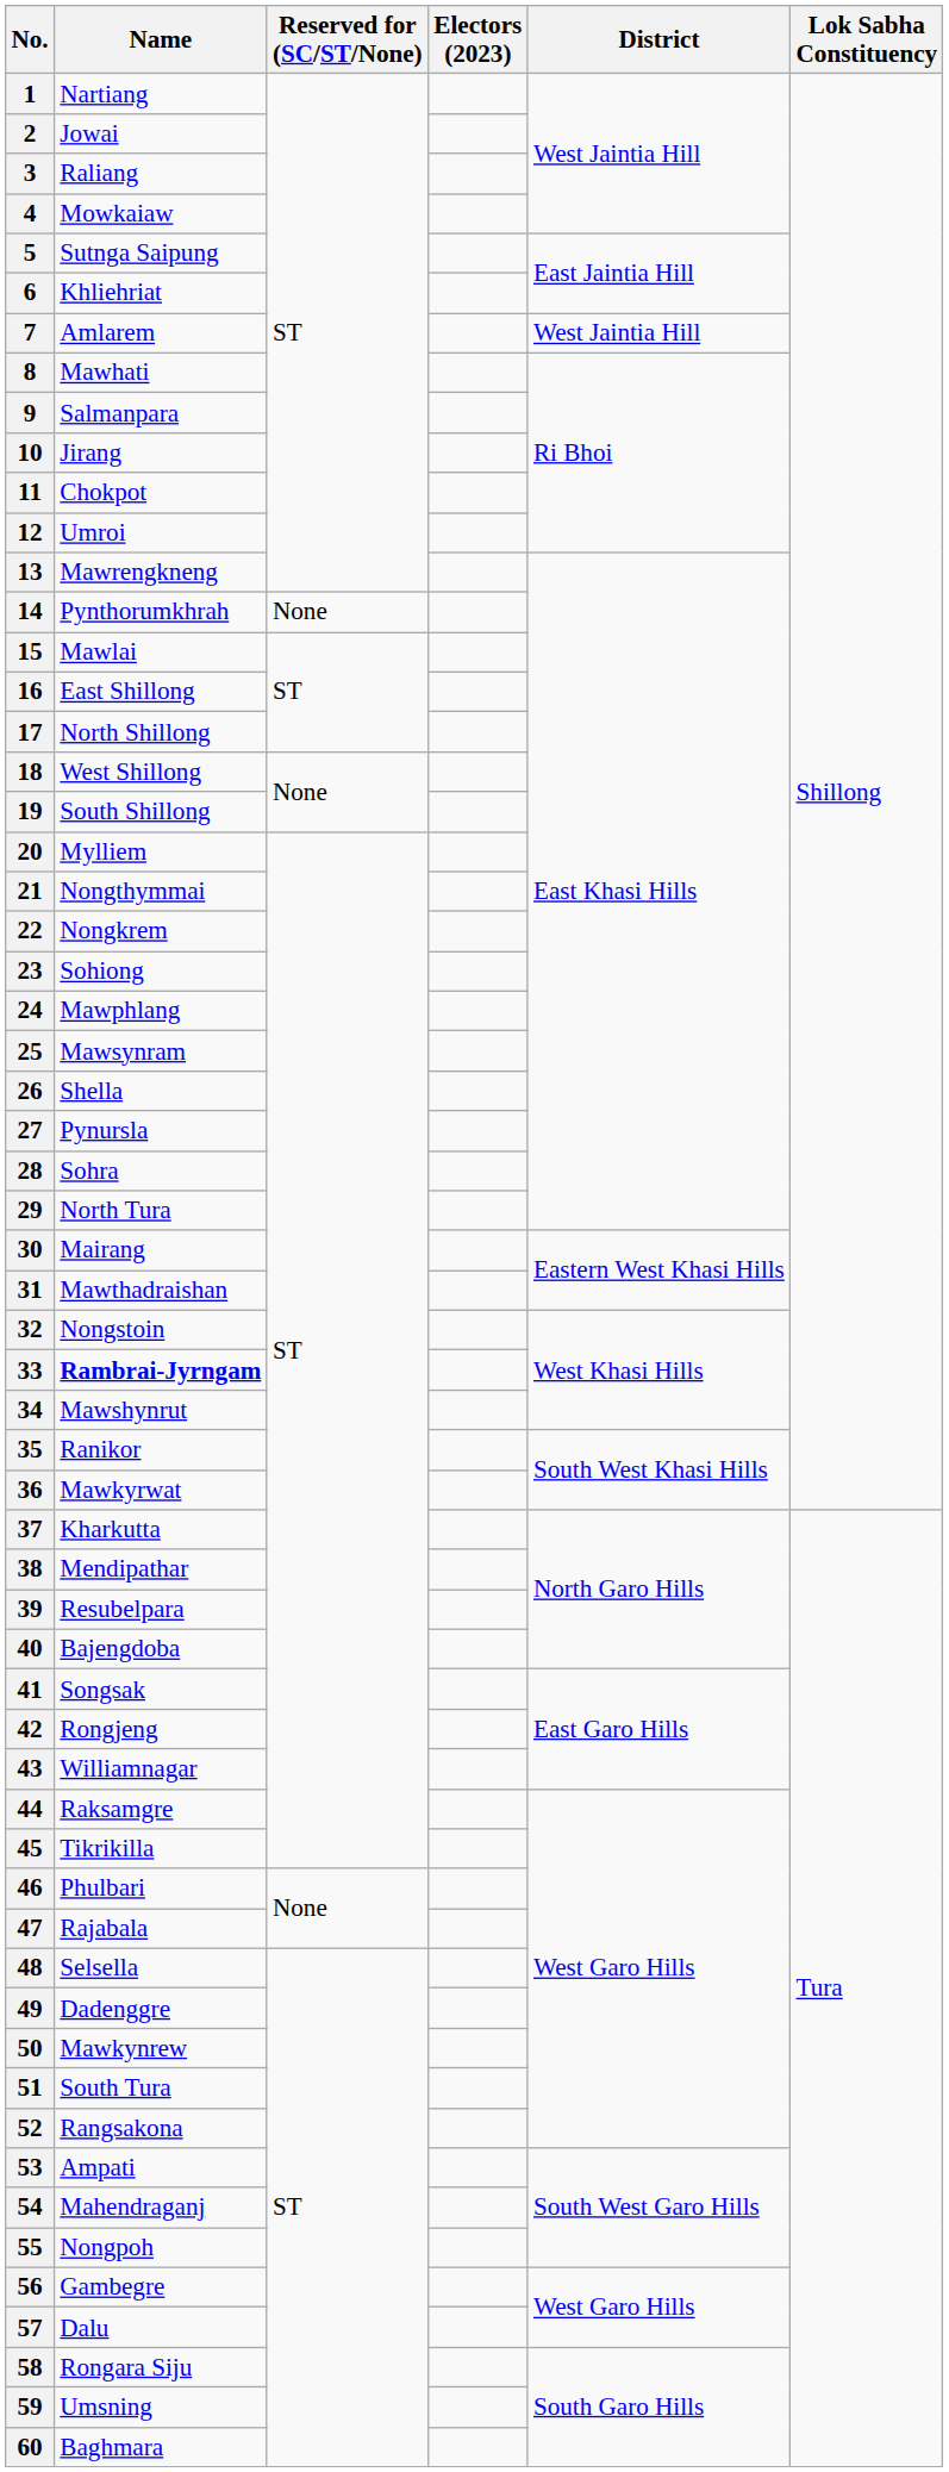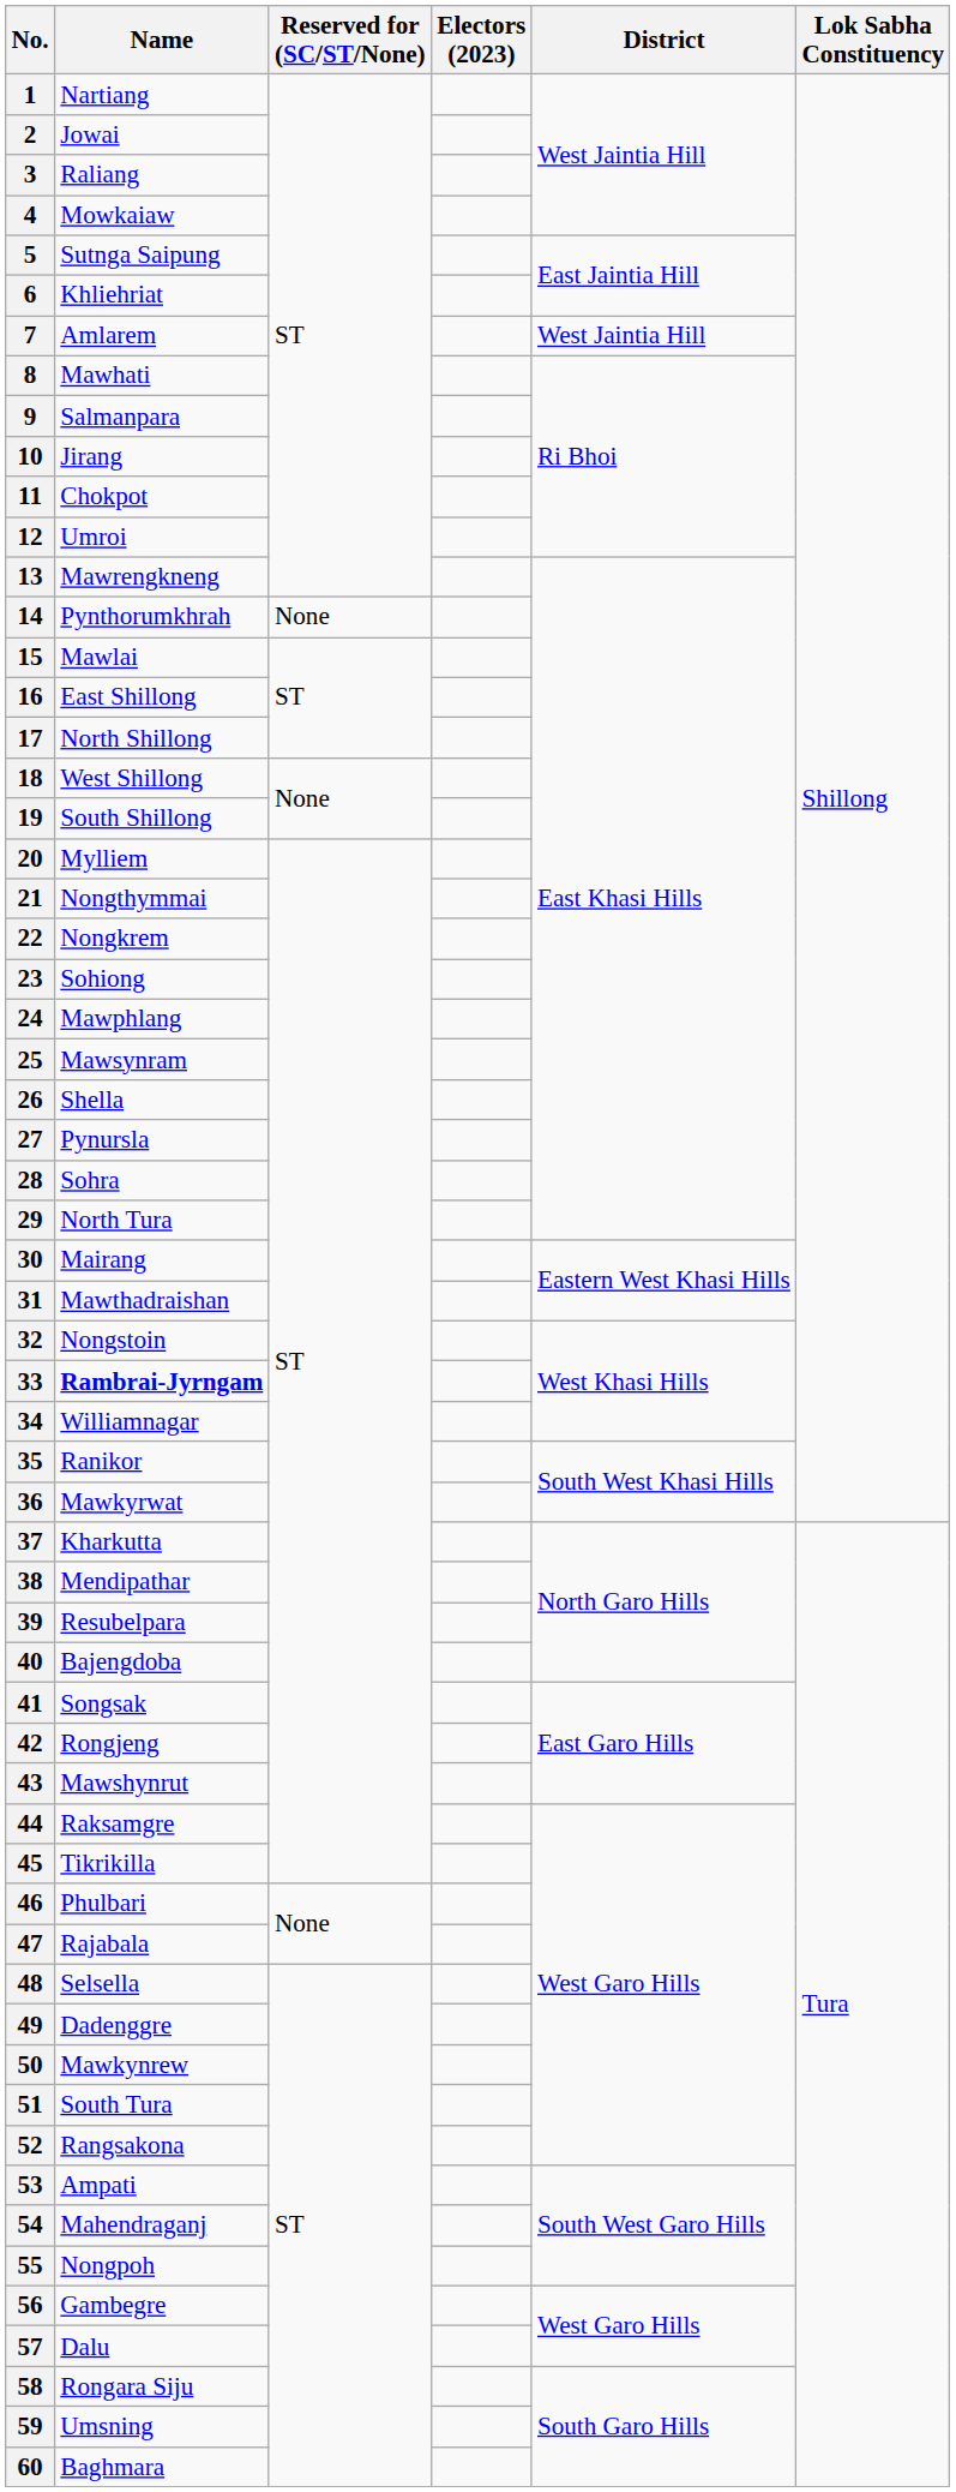34 | Name: Mawshynrut -> Williamnagar
43 | Name: Williamnagar -> Mawshynrut
